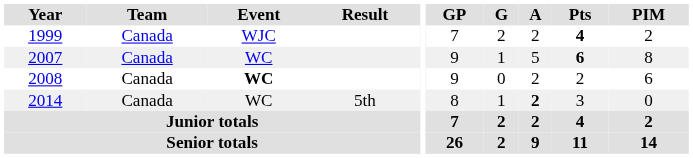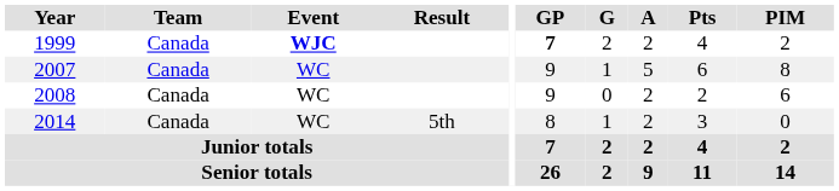1999 | Event: normal -> bold
1999 | GP: normal -> bold
1999 | Pts: bold -> normal
2007 | Pts: bold -> normal
2008 | Event: bold -> normal
2014 | A: bold -> normal
